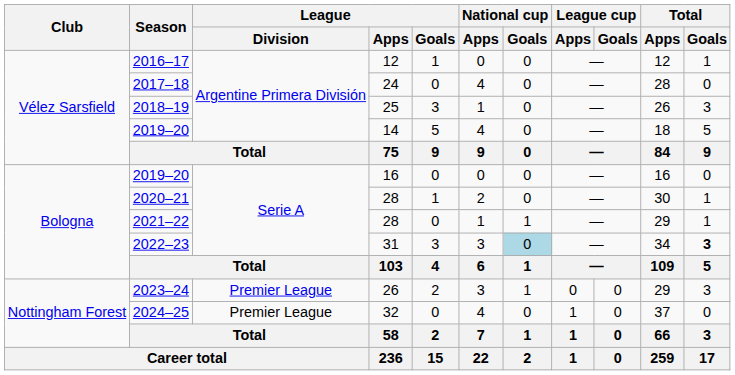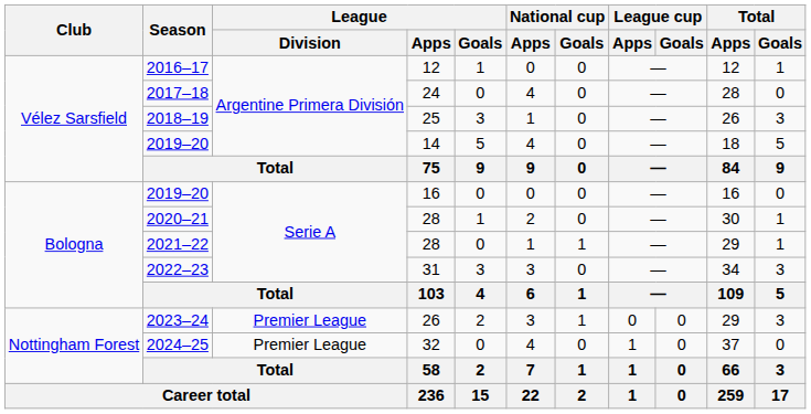2022–23 | National cup / Goals: lightblue background -> no background
2022–23 | Total / Goals: bold -> normal
